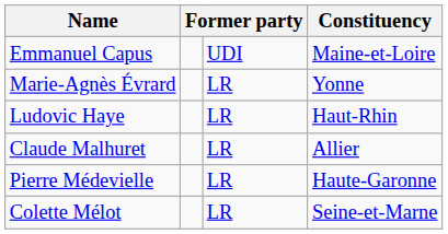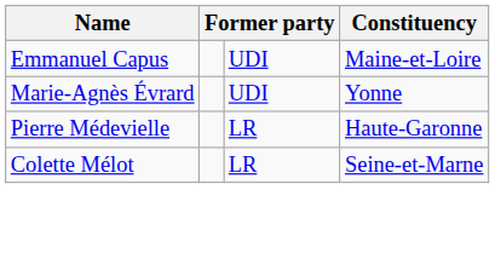Marie-Agnès Évrard | column 3: LR -> UDI
- row: Ludovic Haye | LR | Haut-Rhin
- row: Claude Malhuret | LR | Allier
